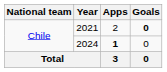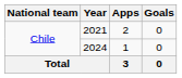2021 | Goals: bold -> normal
2024 | Apps: bold -> normal
